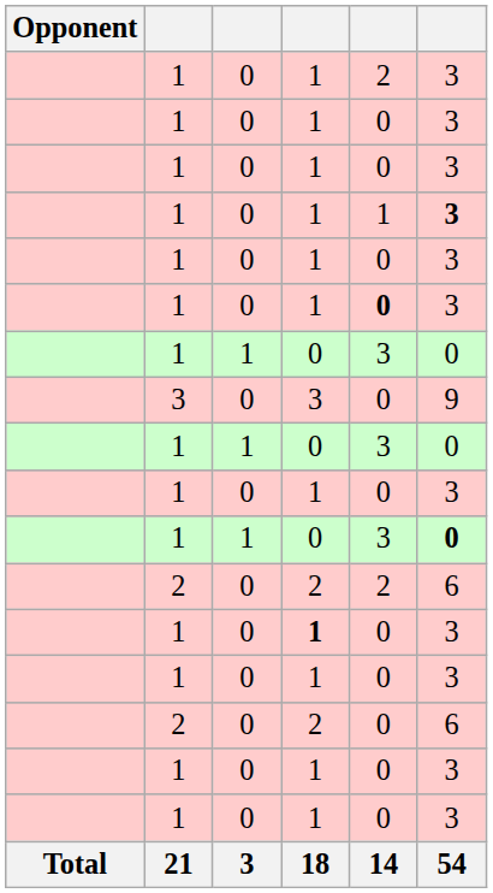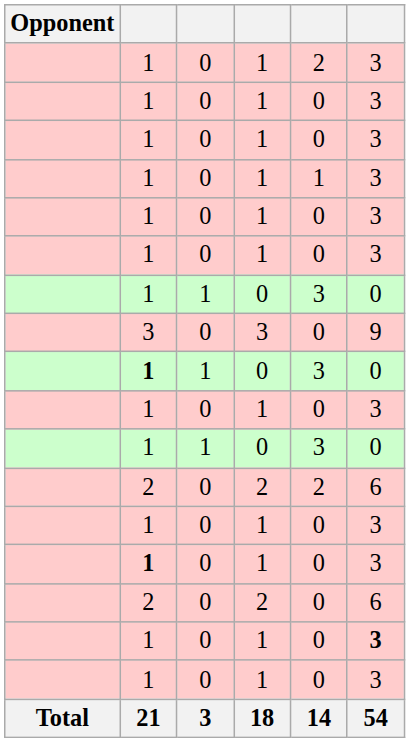row 5 | column 6: bold -> normal
row 7 | column 5: bold -> normal
row 10 | column 2: normal -> bold
row 12 | column 6: bold -> normal
row 14 | column 4: bold -> normal
row 15 | column 2: normal -> bold
row 17 | column 6: normal -> bold
